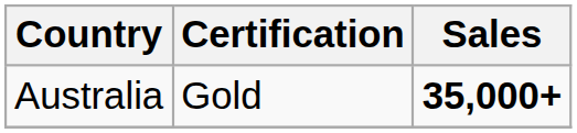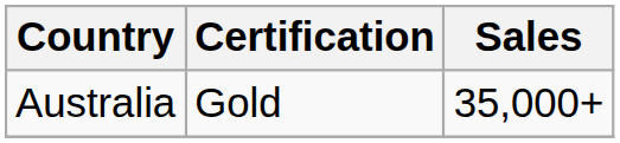Australia | Sales: bold -> normal
